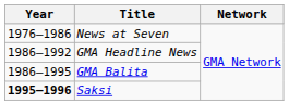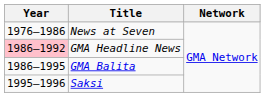GMA Headline News | Year: no background -> pink background
Saksi | Year: bold -> normal
